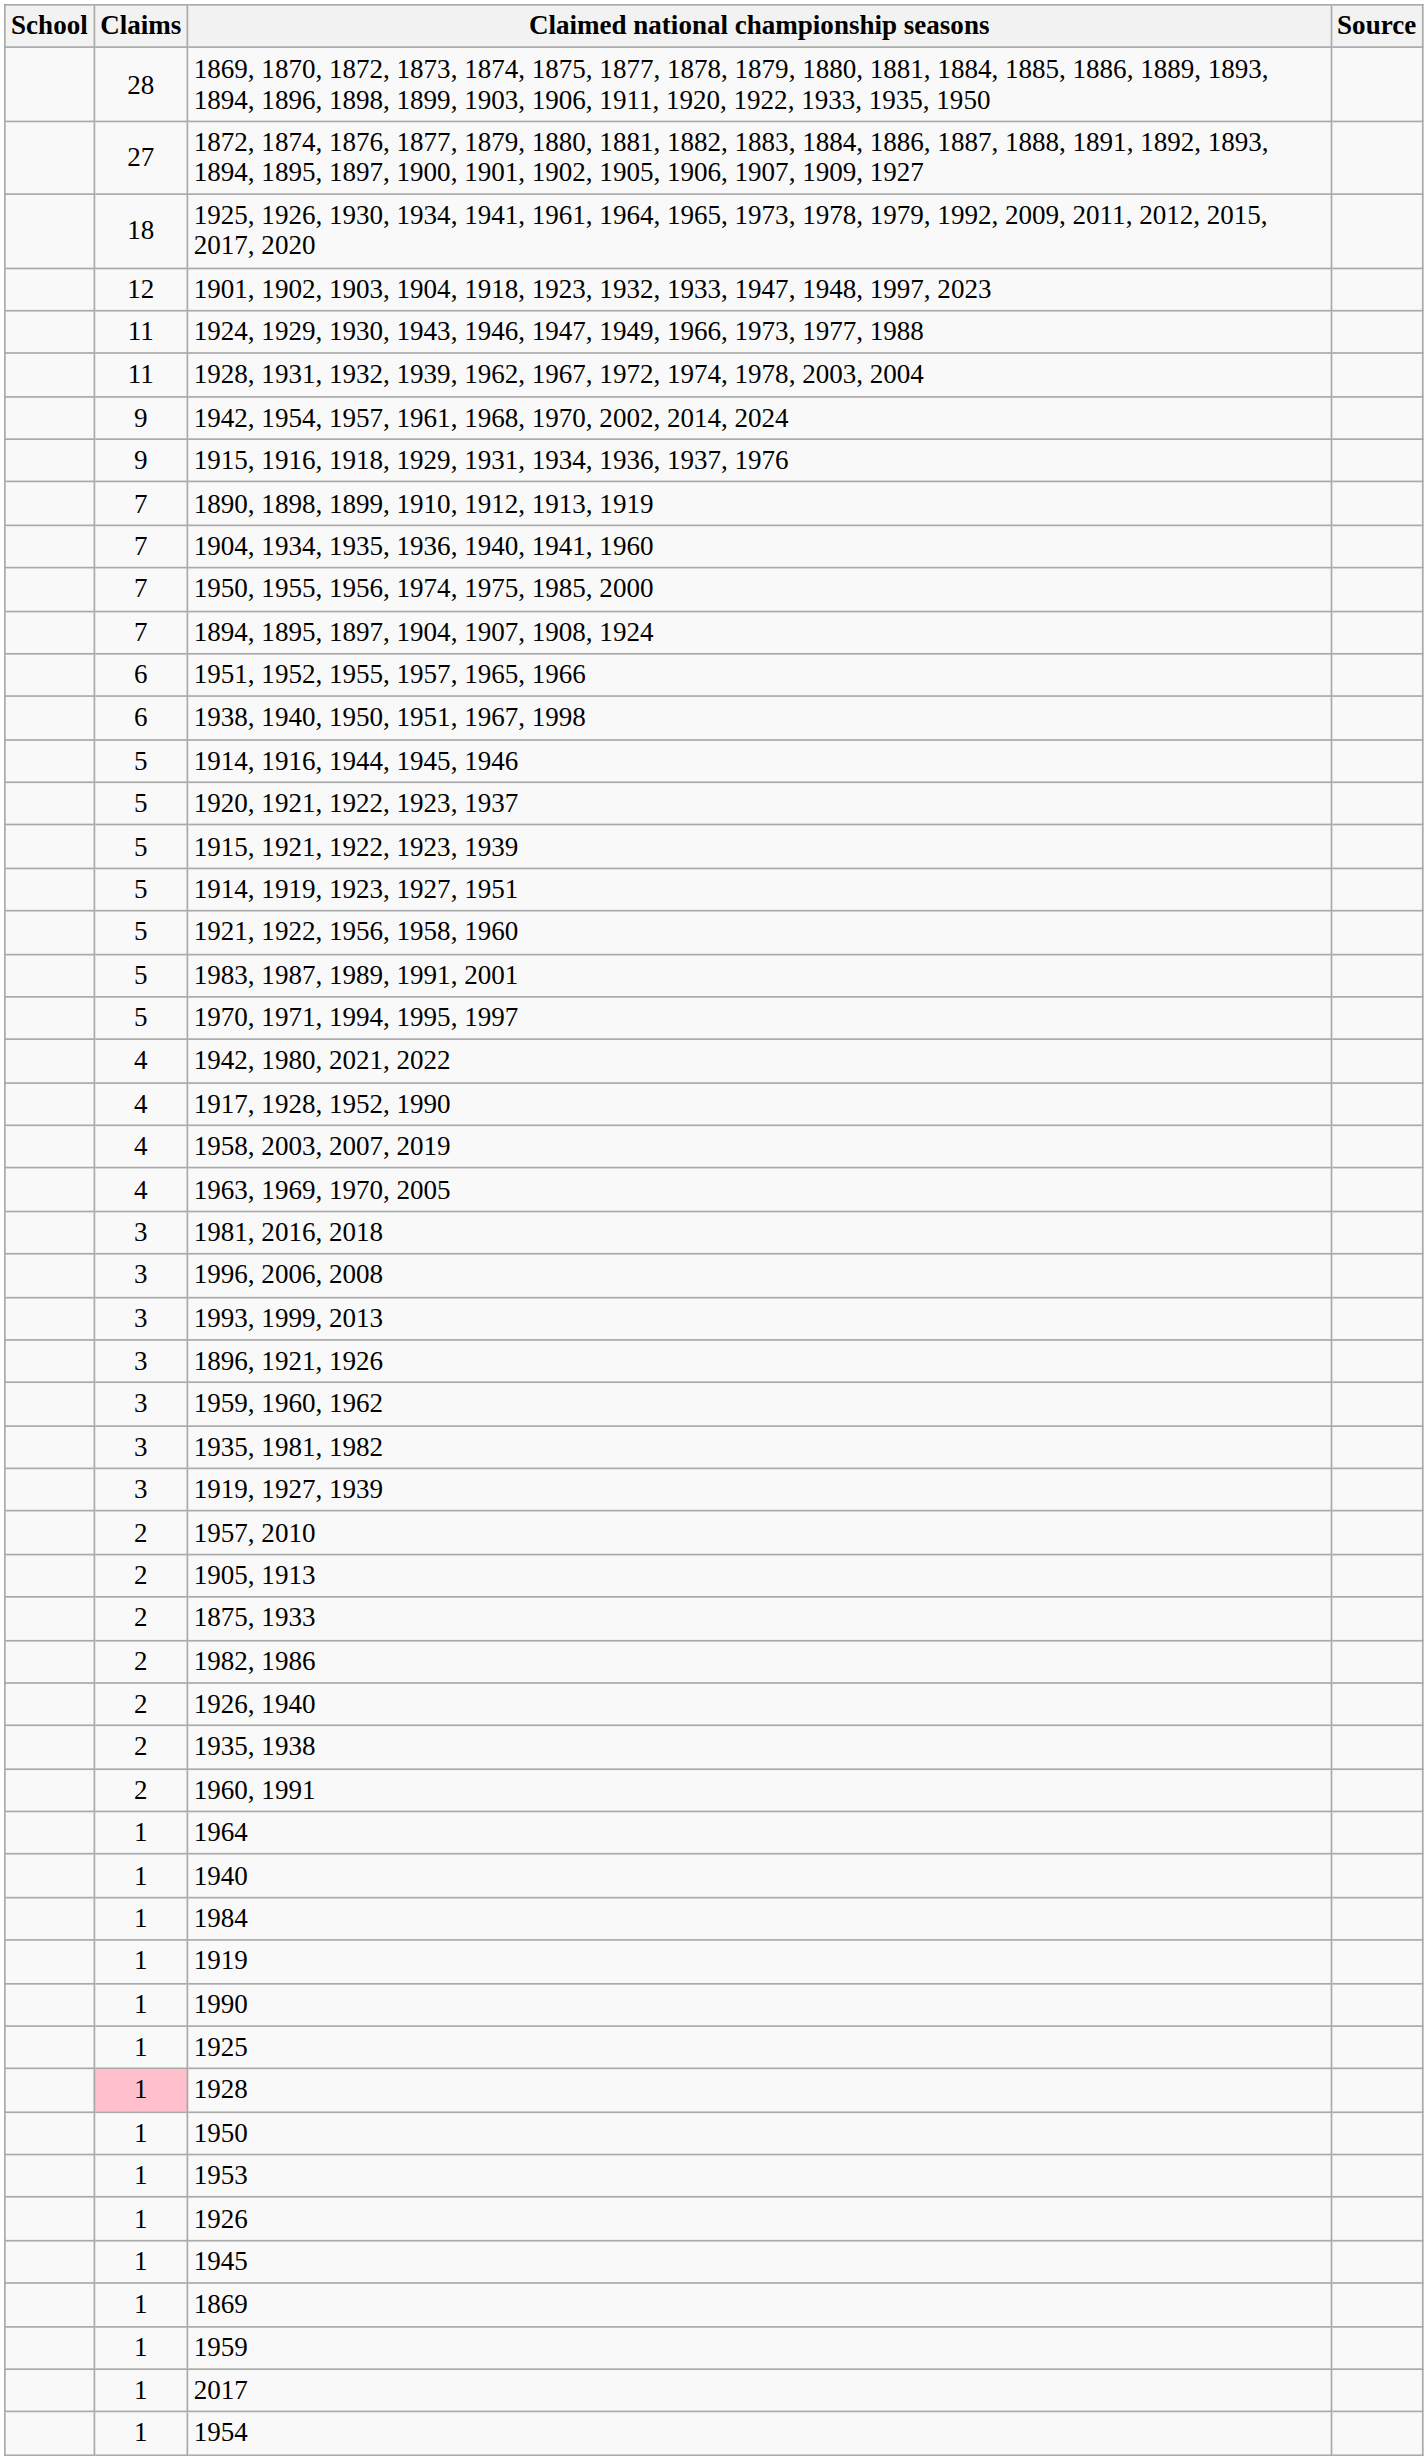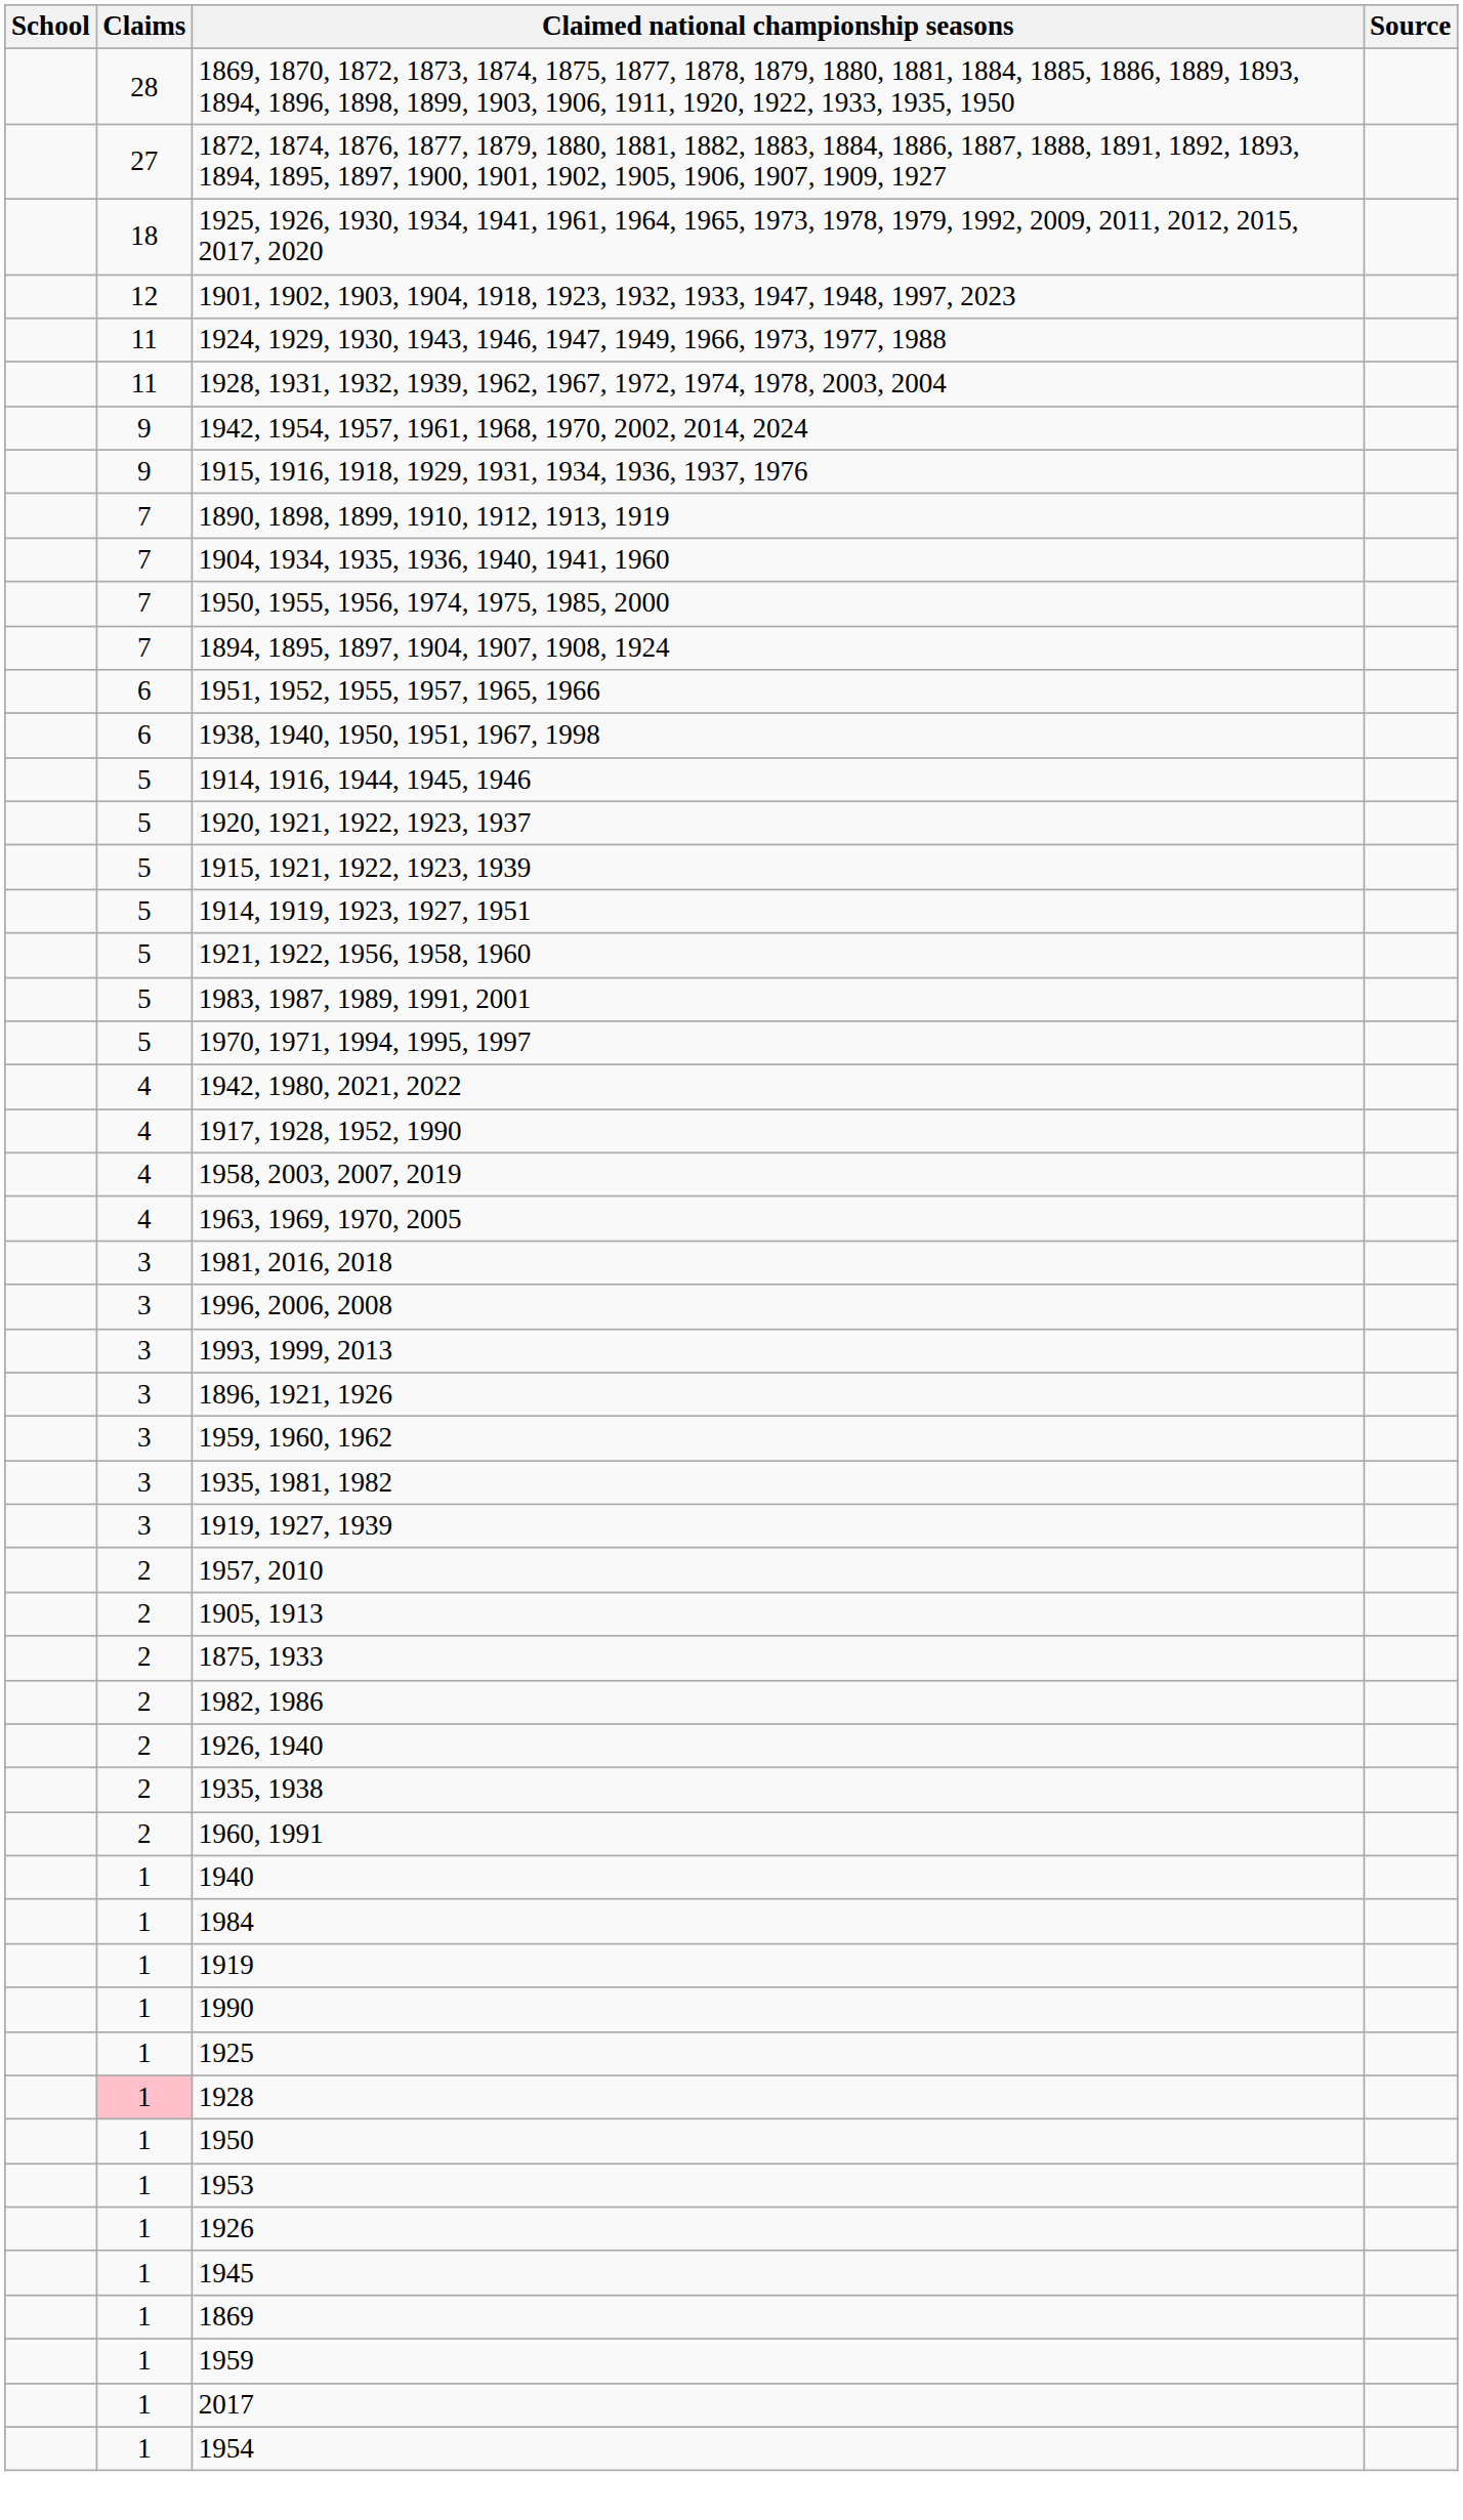- row: 1 | 1964
